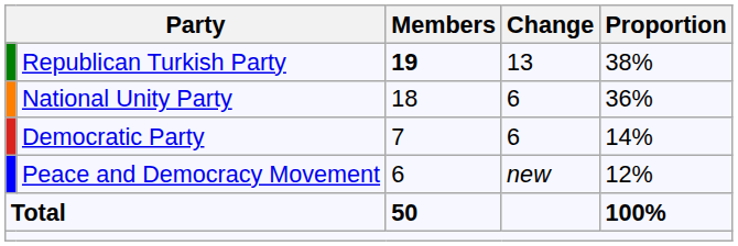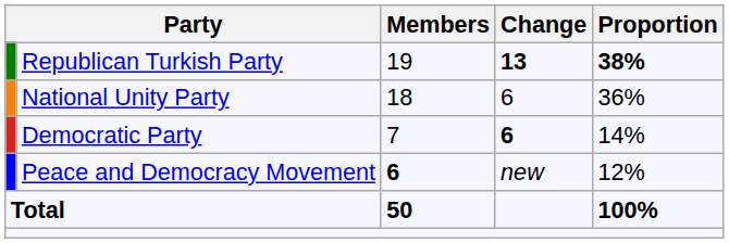Republican Turkish Party | Members: bold -> normal
Republican Turkish Party | Change: normal -> bold
Republican Turkish Party | Proportion: normal -> bold
Democratic Party | Change: normal -> bold
Peace and Democracy Movement | Members: normal -> bold
